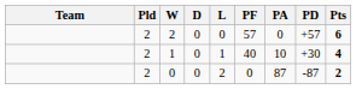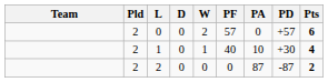columns swapped: W <-> L
